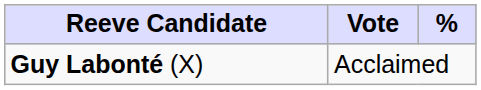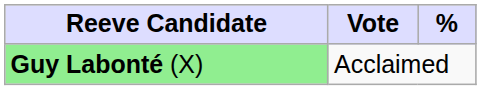Guy Labonté (X) | Reeve Candidate: no background -> lightgreen background
